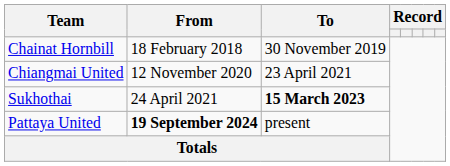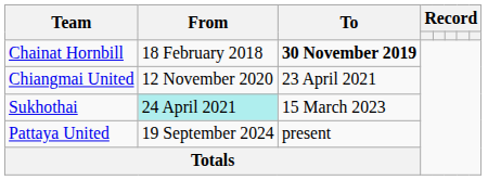Chainat Hornbill | To: normal -> bold
Sukhothai | From: no background -> paleturquoise background
Sukhothai | To: bold -> normal
Pattaya United | From: bold -> normal
